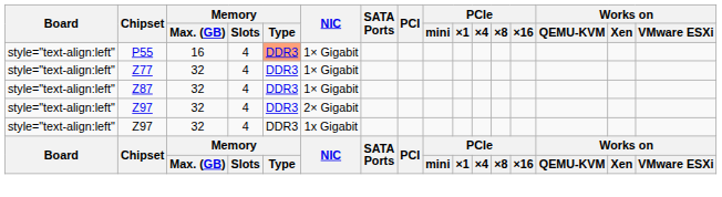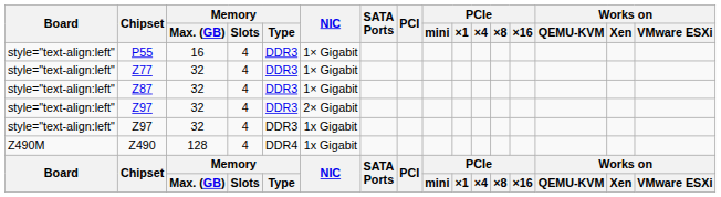P55 | Memory / Type: lightsalmon background -> no background
+ row: Z490M | Z490 | 128 | 4 | DDR4 | 1x Gigabit
